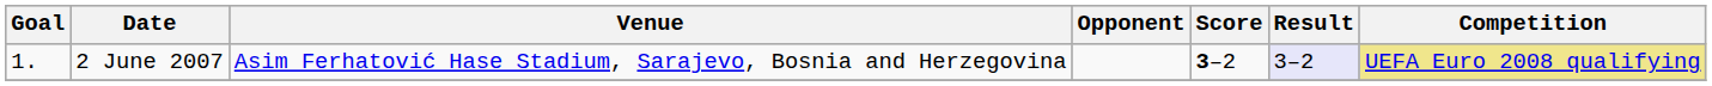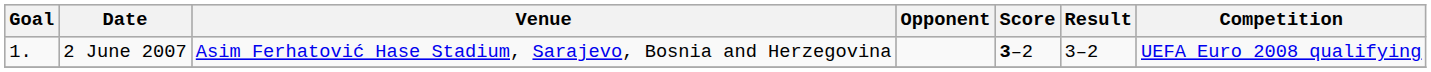2 June 2007 | Result: lavender background -> no background
2 June 2007 | Competition: khaki background -> no background
